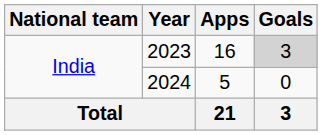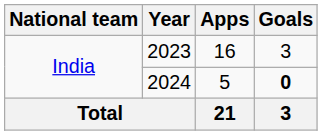2023 | Goals: lightgrey background -> no background
2024 | Goals: normal -> bold
